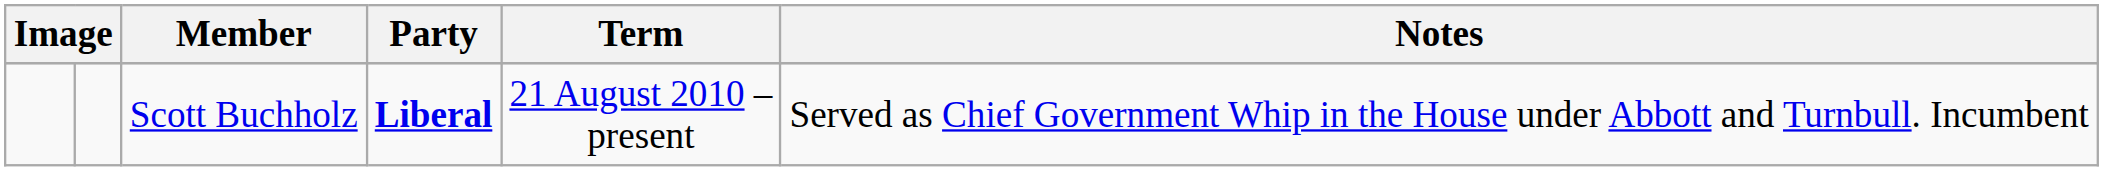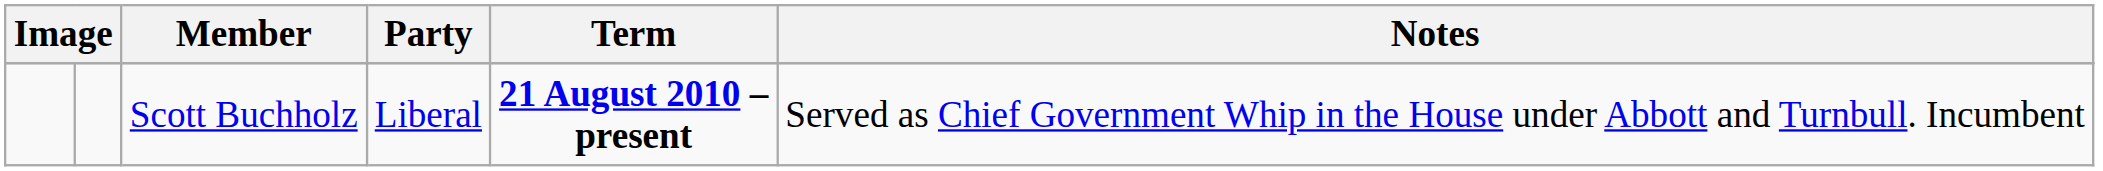Scott Buchholz | Party: bold -> normal
Scott Buchholz | Term: normal -> bold
